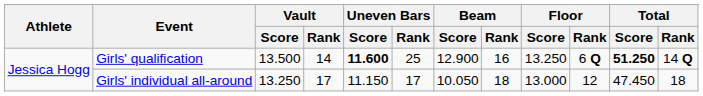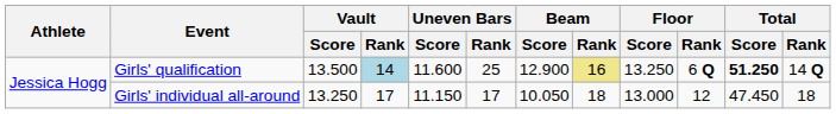Girls' qualification | Vault / Rank: no background -> lightblue background
Girls' qualification | Uneven Bars / Score: bold -> normal
Girls' qualification | Beam / Rank: no background -> khaki background
